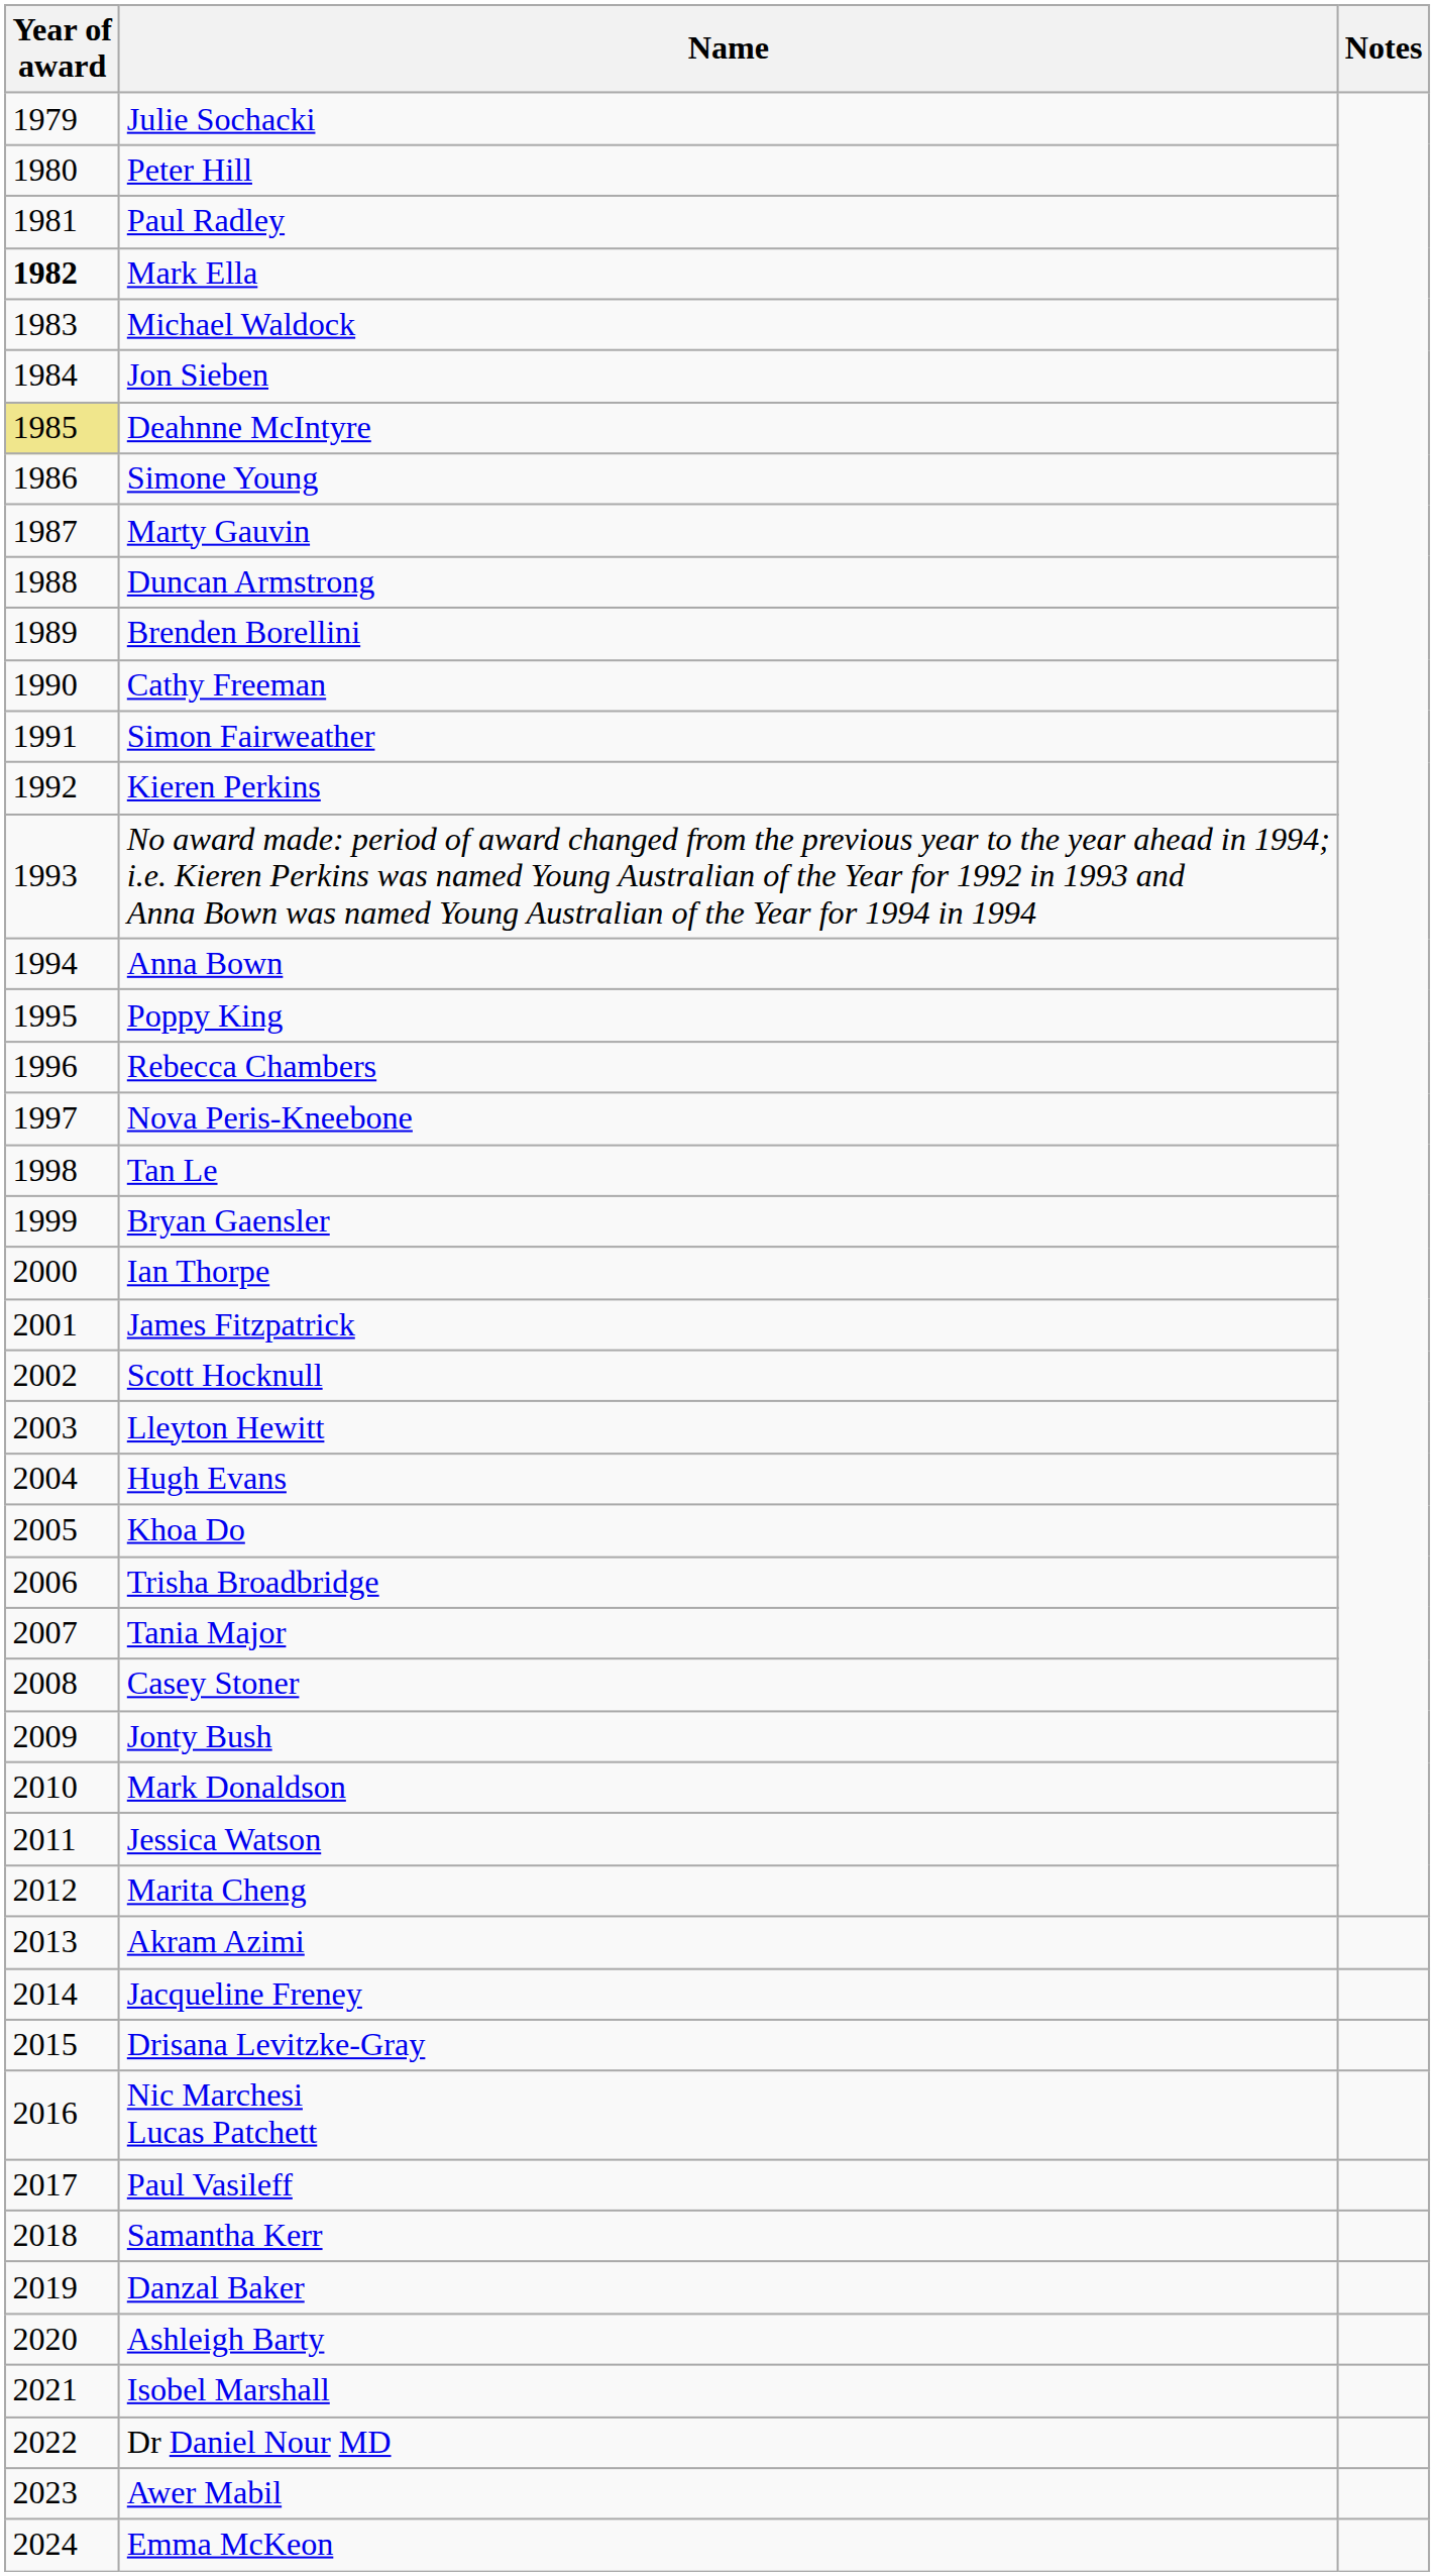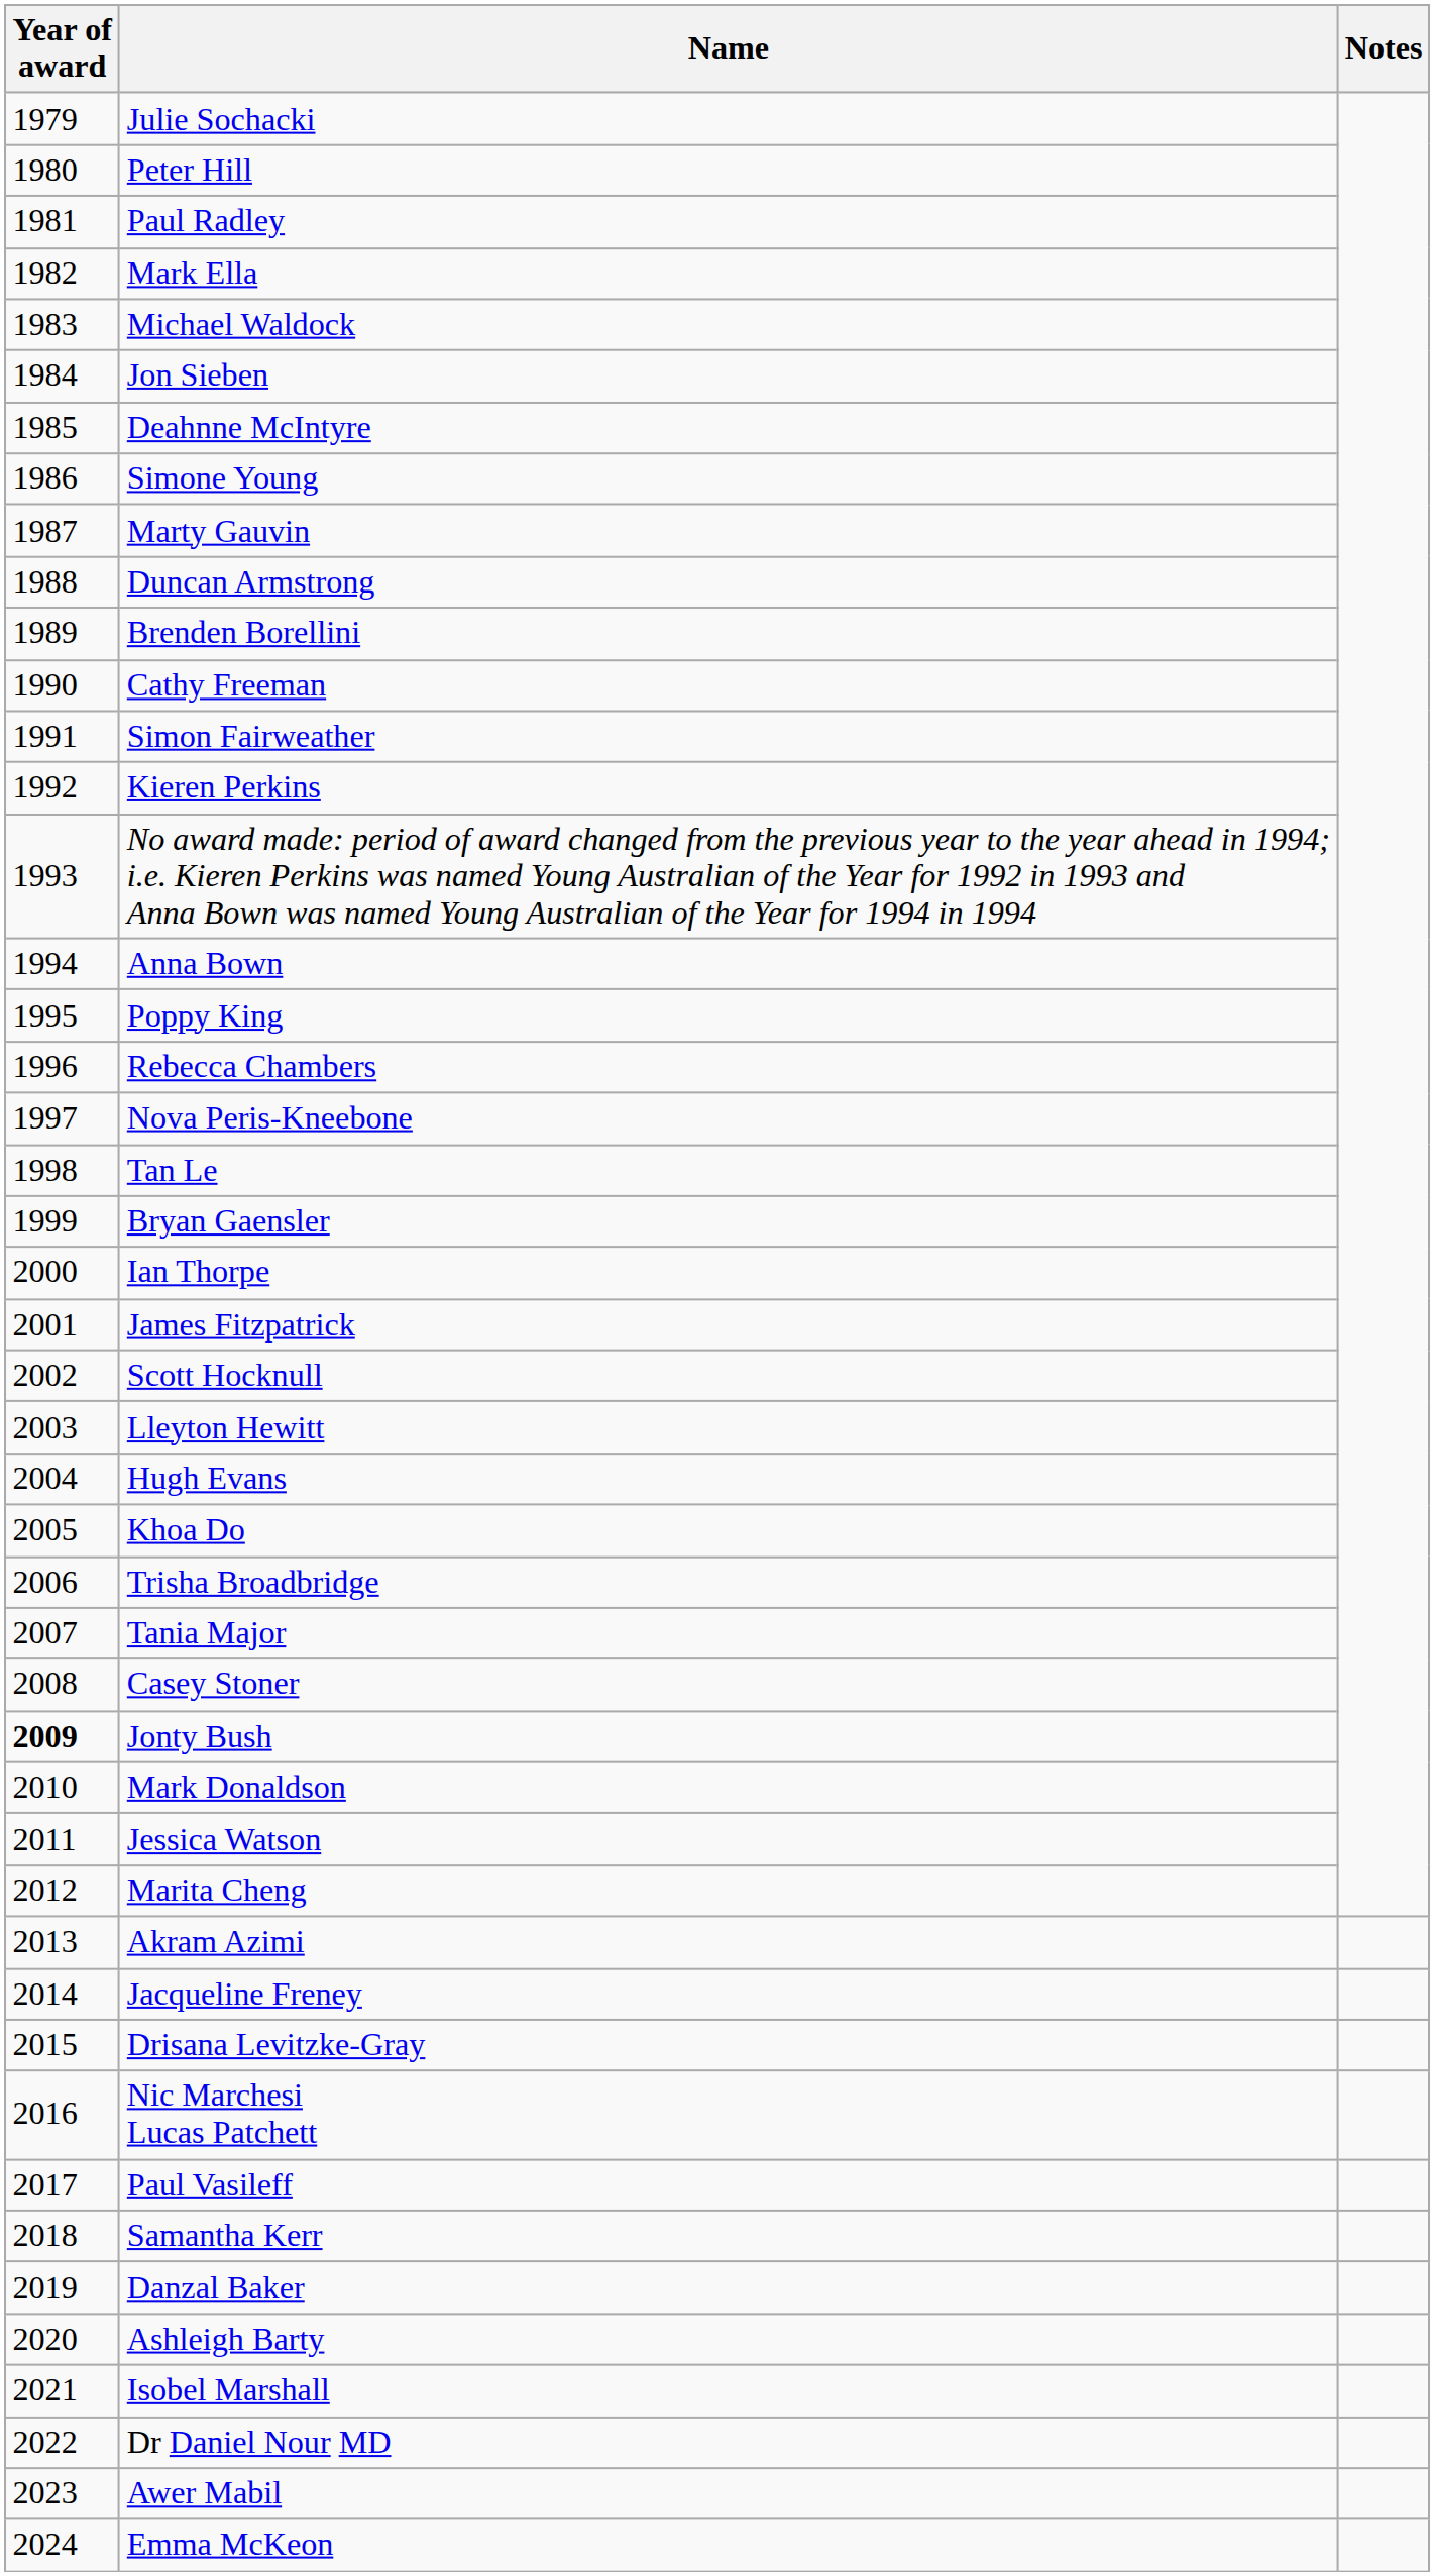Mark Ella | Year of award: bold -> normal
Deahnne McIntyre | Year of award: khaki background -> no background
Jonty Bush | Year of award: normal -> bold
